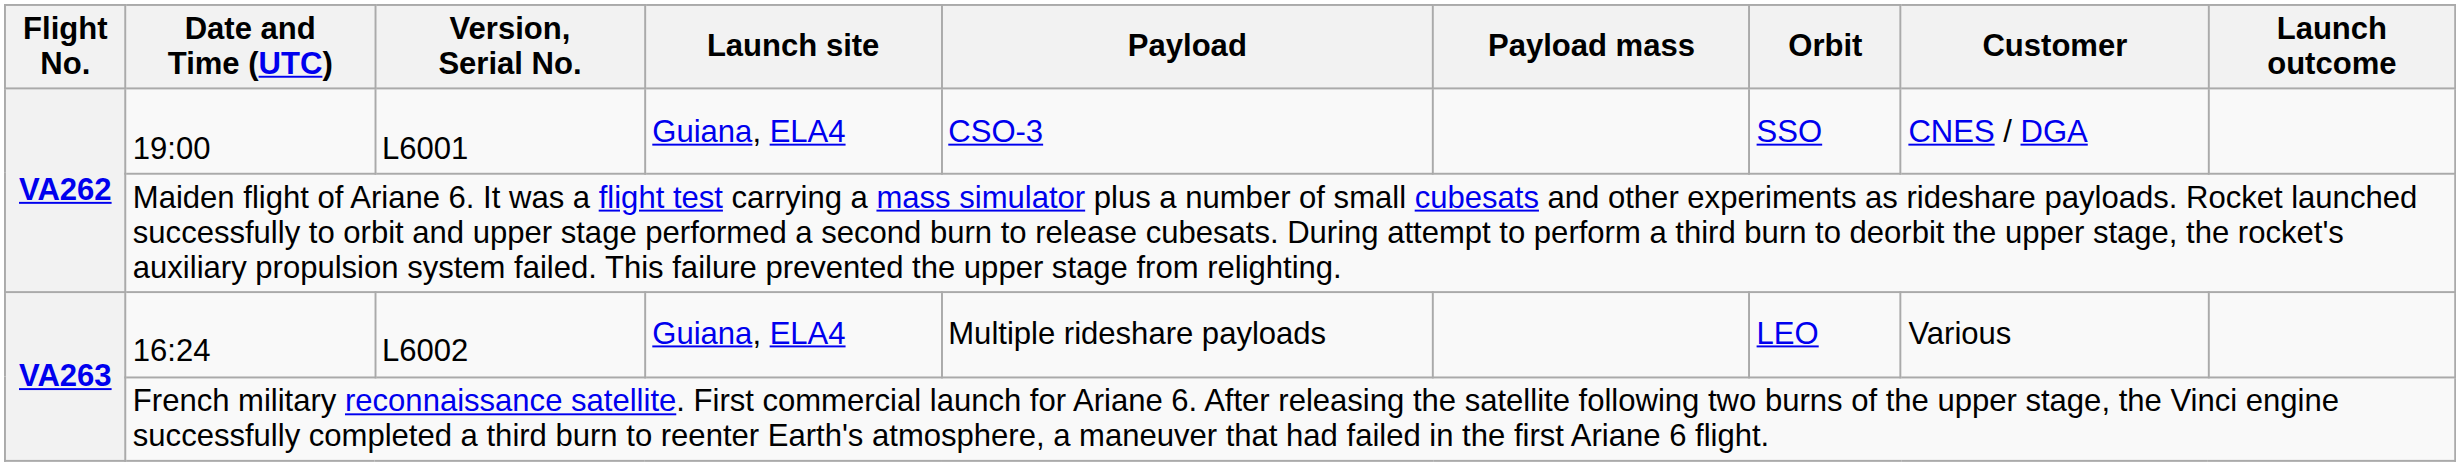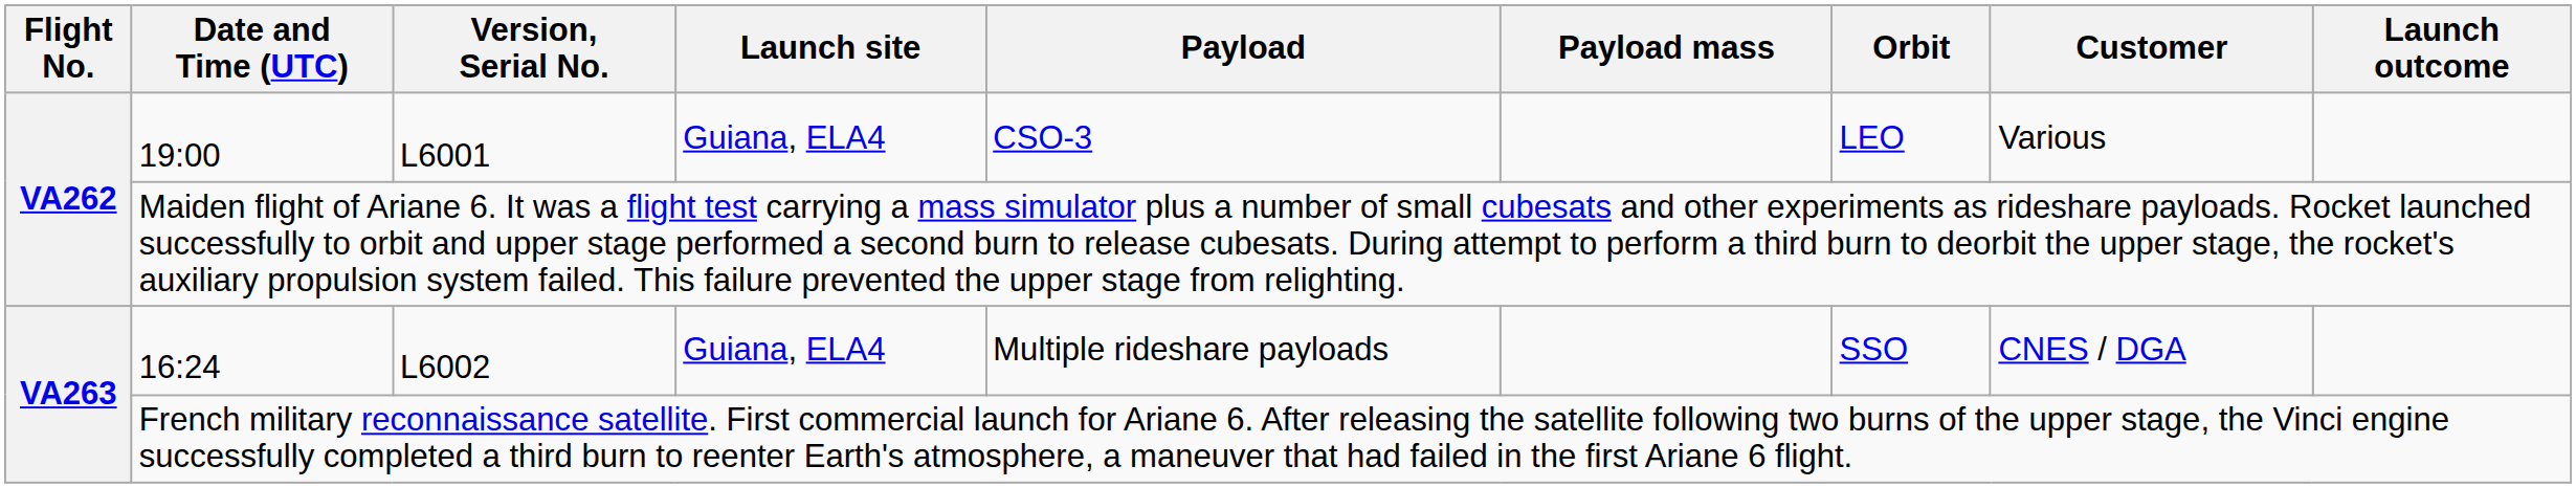19:00 | Orbit: SSO -> LEO
19:00 | Customer: CNES / DGA -> Various
16:24 | Orbit: LEO -> SSO
16:24 | Customer: Various -> CNES / DGA
